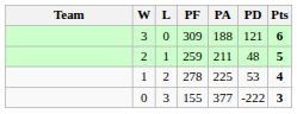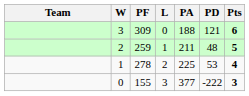columns swapped: L <-> PF
